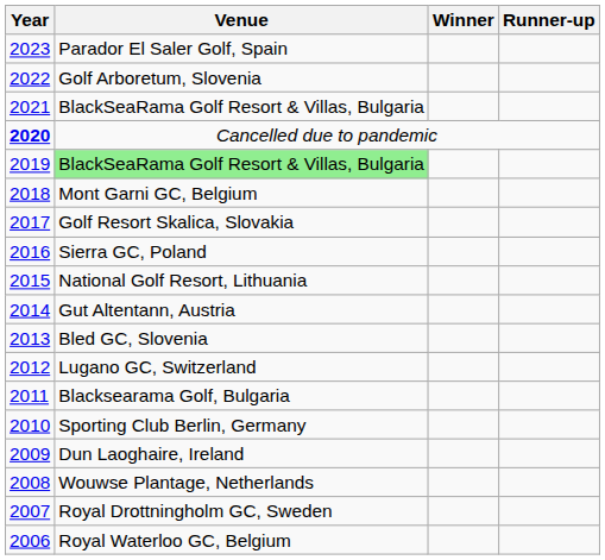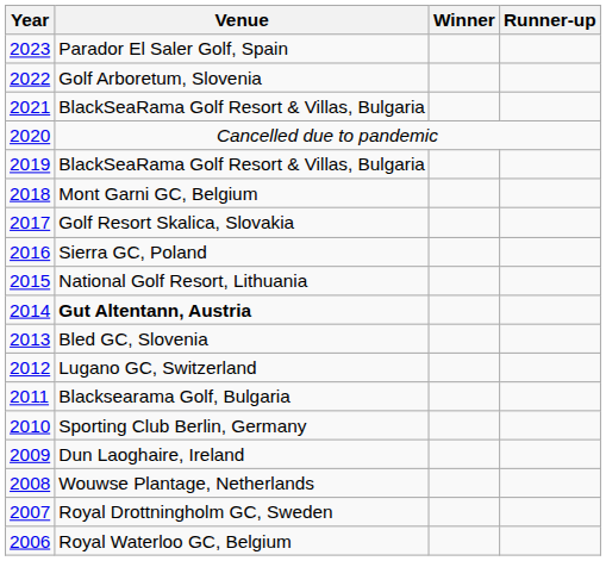Cancelled due to pandemic | Year: bold -> normal
2019 / BlackSeaRama Golf Resort & Villas, Bulgaria | Venue: lightgreen background -> no background
Gut Altentann, Austria | Venue: normal -> bold
